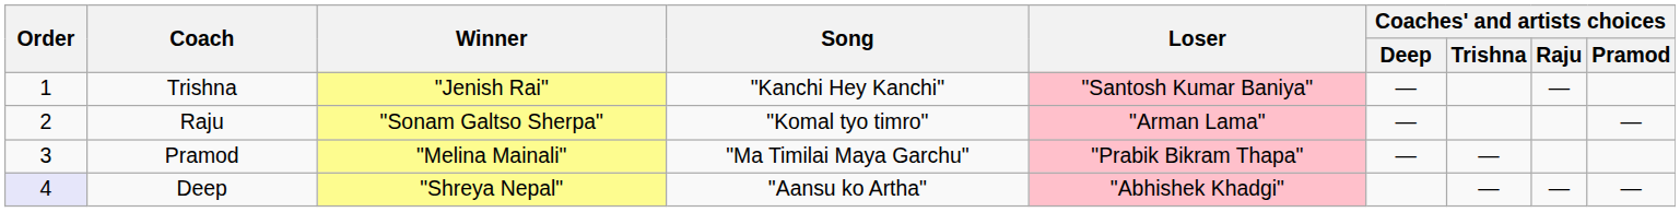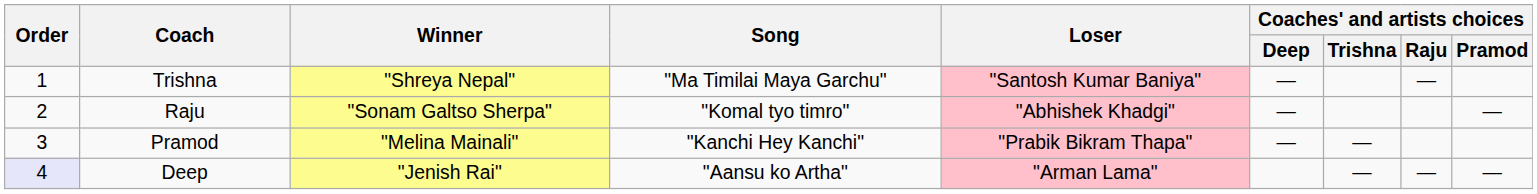row 3 | Winner: "Jenish Rai" -> "Shreya Nepal"
row 3 | Song: "Kanchi Hey Kanchi" -> "Ma Timilai Maya Garchu"
row 4 | Loser: "Arman Lama" -> "Abhishek Khadgi"
row 5 | Song: "Ma Timilai Maya Garchu" -> "Kanchi Hey Kanchi"
row 6 | Winner: "Shreya Nepal" -> "Jenish Rai"
row 6 | Loser: "Abhishek Khadgi" -> "Arman Lama"
